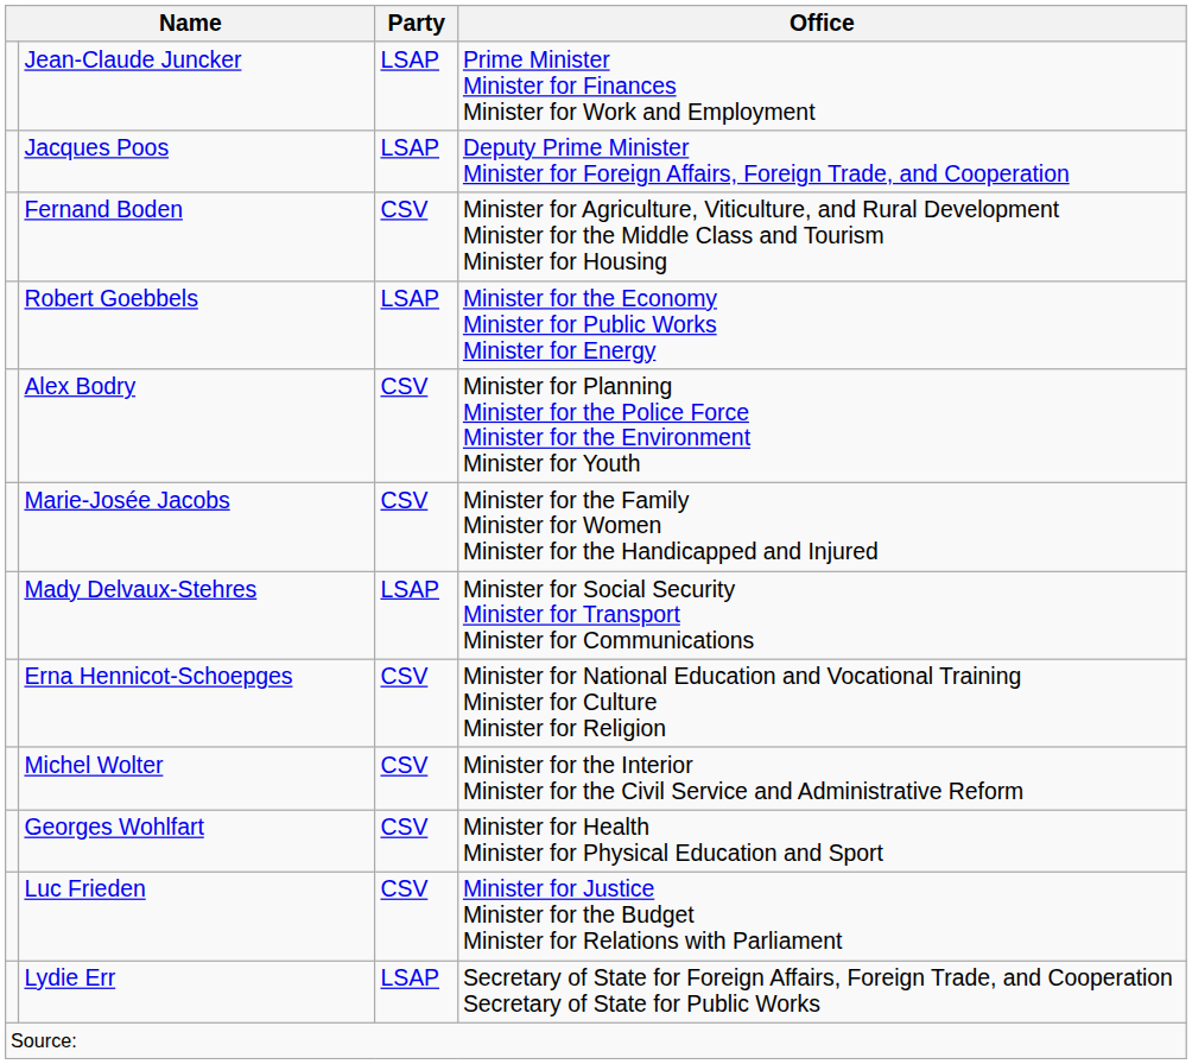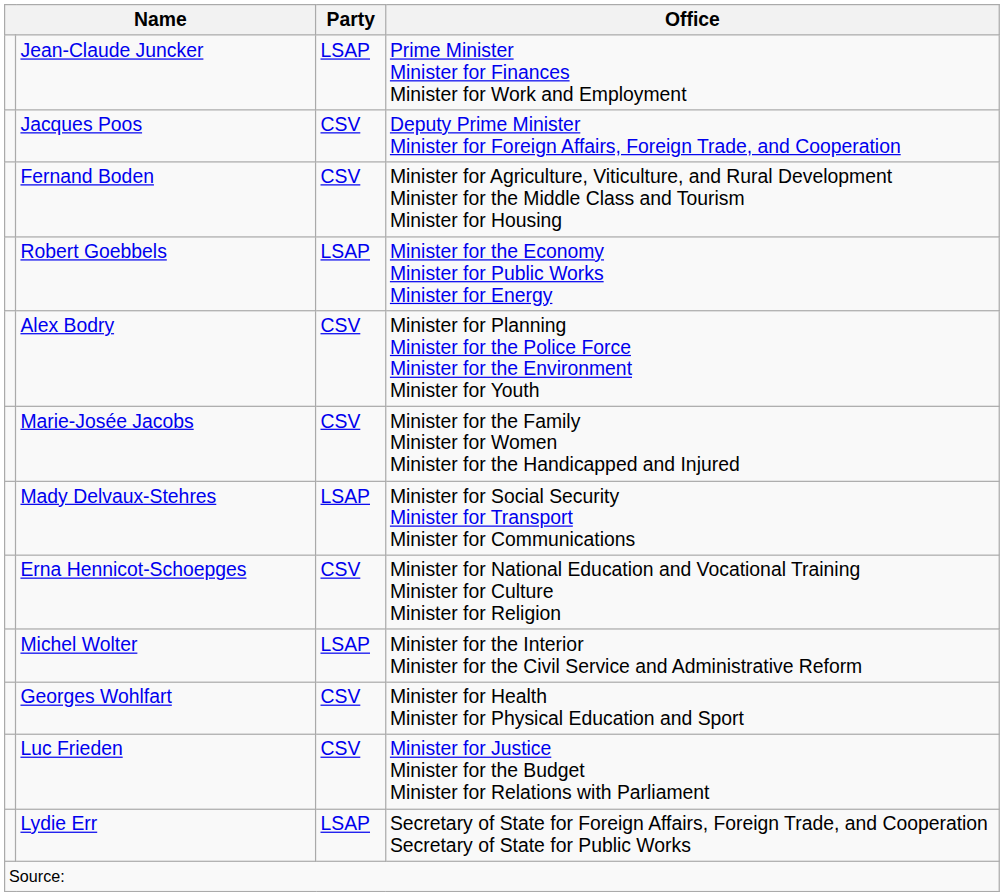Jacques Poos | Party: LSAP -> CSV
Michel Wolter | Party: CSV -> LSAP
